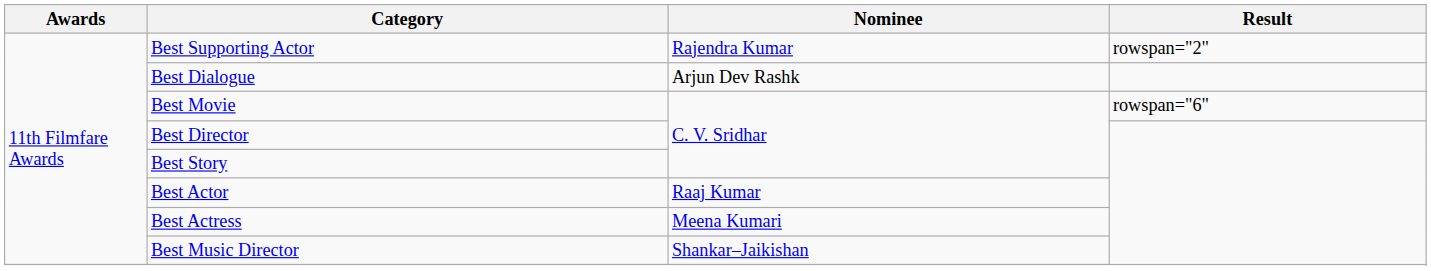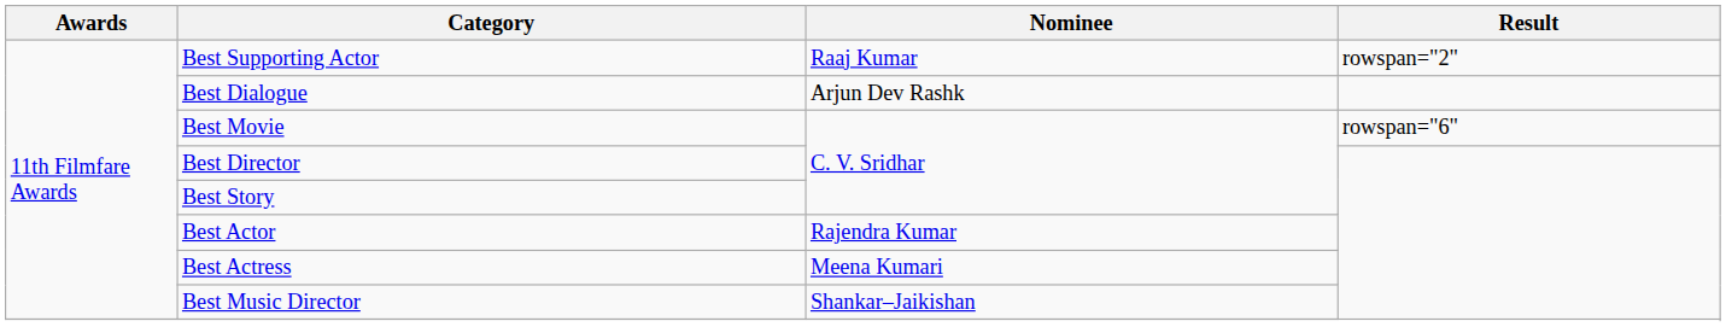Best Supporting Actor | Nominee: Rajendra Kumar -> Raaj Kumar
Best Actor | Nominee: Raaj Kumar -> Rajendra Kumar
